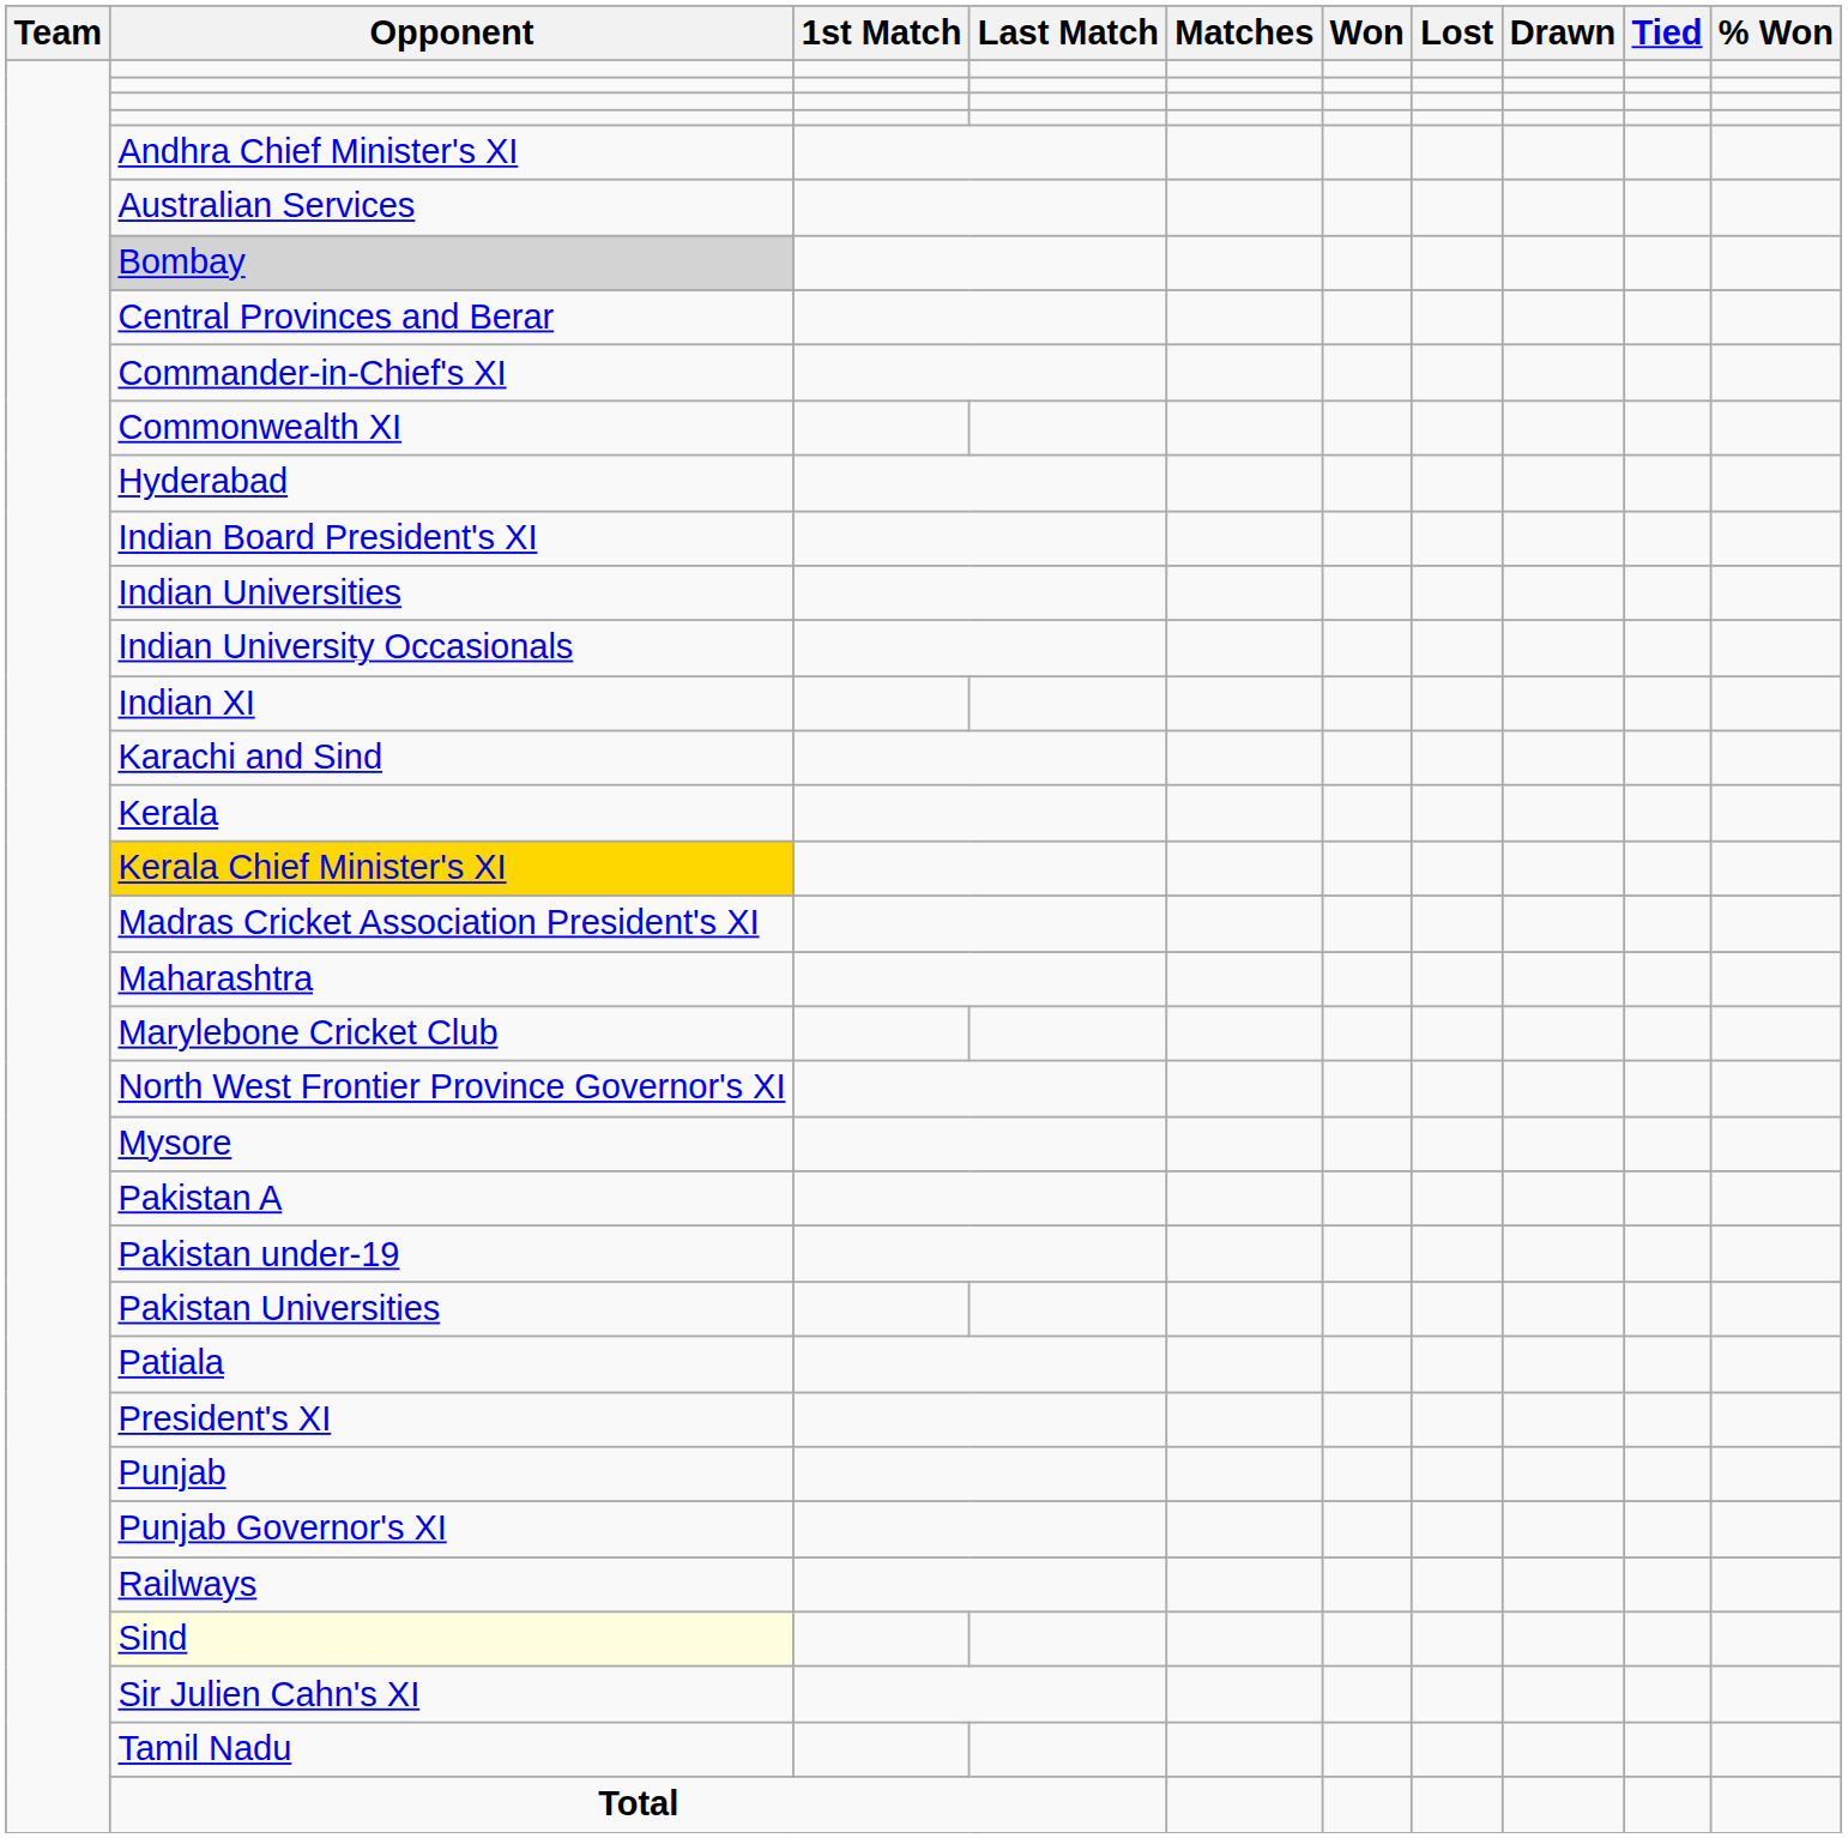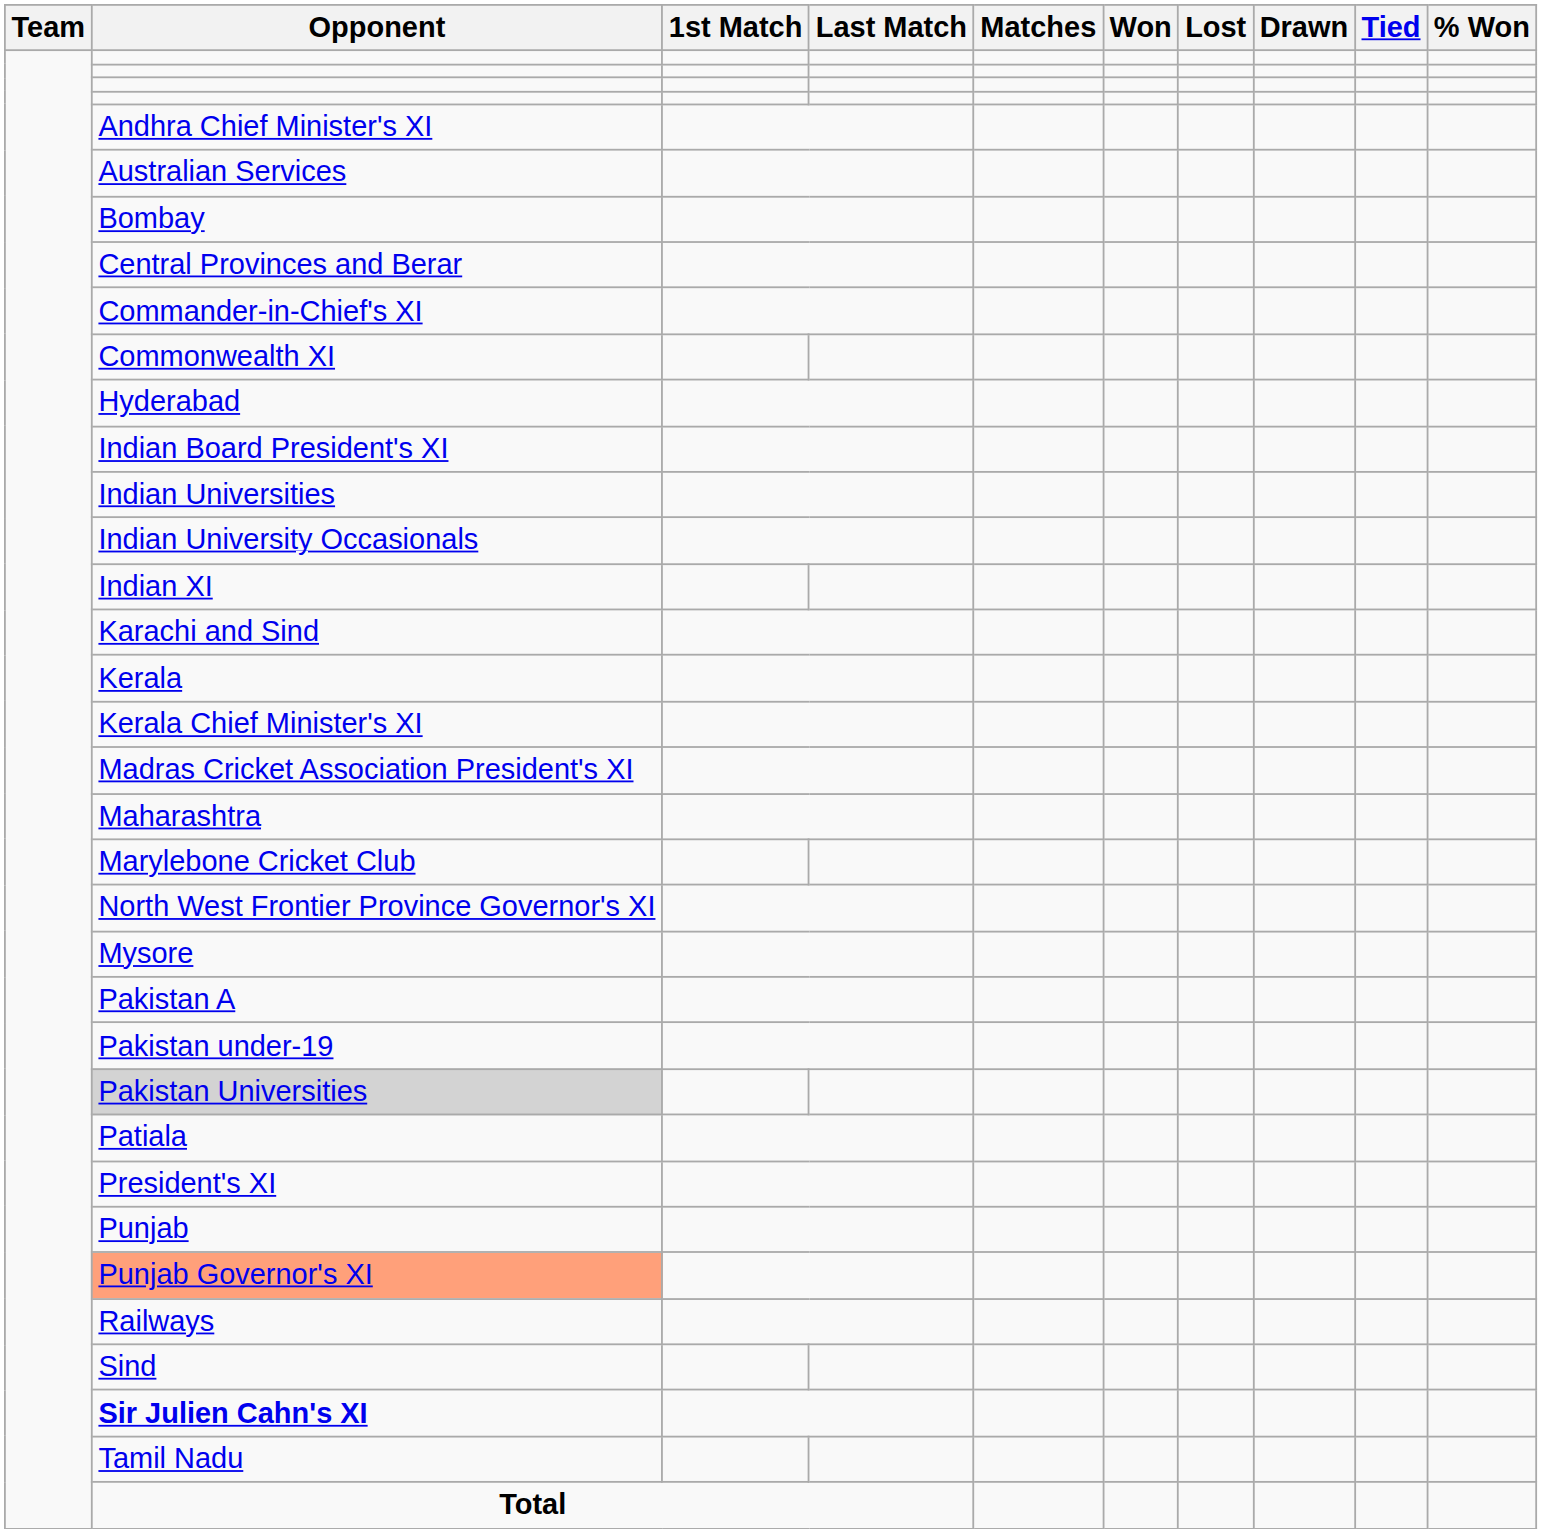Bombay | Opponent: lightgrey background -> no background
Kerala Chief Minister's XI | Opponent: gold background -> no background
Pakistan Universities | Opponent: no background -> lightgrey background
Punjab Governor's XI | Opponent: no background -> lightsalmon background
Sind | Opponent: lightyellow background -> no background
Sir Julien Cahn's XI | Opponent: normal -> bold
